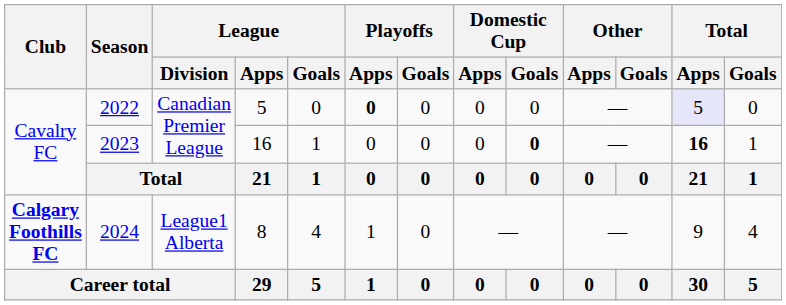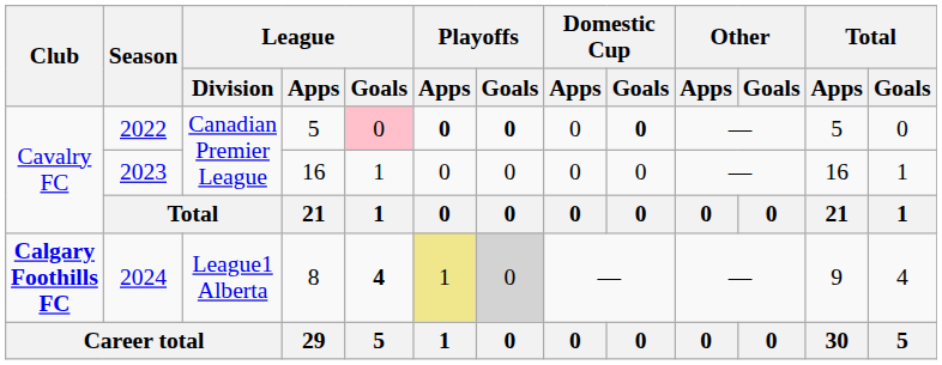2022 | League / Goals: no background -> pink background
2022 | Playoffs / Goals: normal -> bold
2022 | Domestic Cup / Goals: normal -> bold
2022 | Total / Apps: lavender background -> no background
2023 | Domestic Cup / Goals: bold -> normal
2023 | Total / Apps: bold -> normal
2024 | League / Goals: normal -> bold
2024 | Playoffs / Apps: no background -> khaki background
2024 | Playoffs / Goals: no background -> lightgrey background
